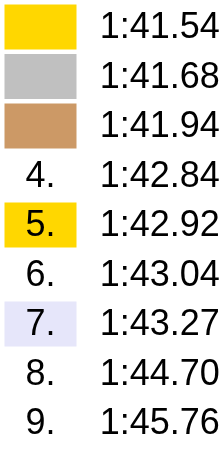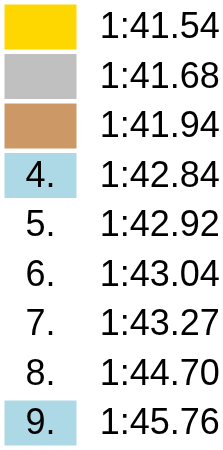1:42.84 | column 1: no background -> lightblue background
1:42.92 | column 1: gold background -> no background
1:43.27 | column 1: lavender background -> no background
1:45.76 | column 1: no background -> lightblue background
